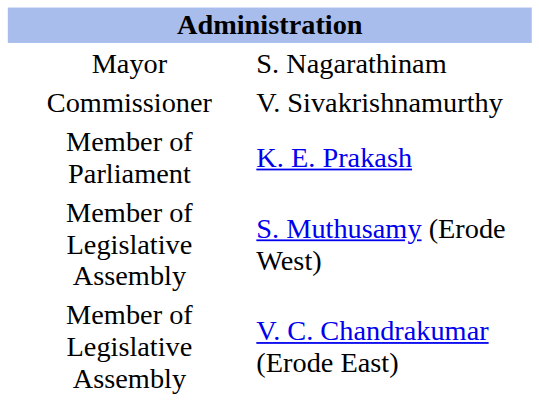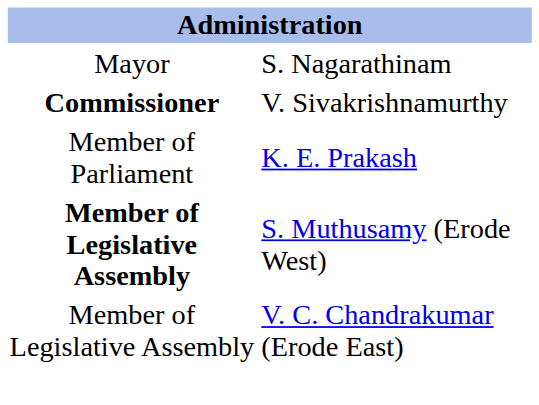V. Sivakrishnamurthy | column 1: normal -> bold
S. Muthusamy (Erode West) | column 1: normal -> bold
